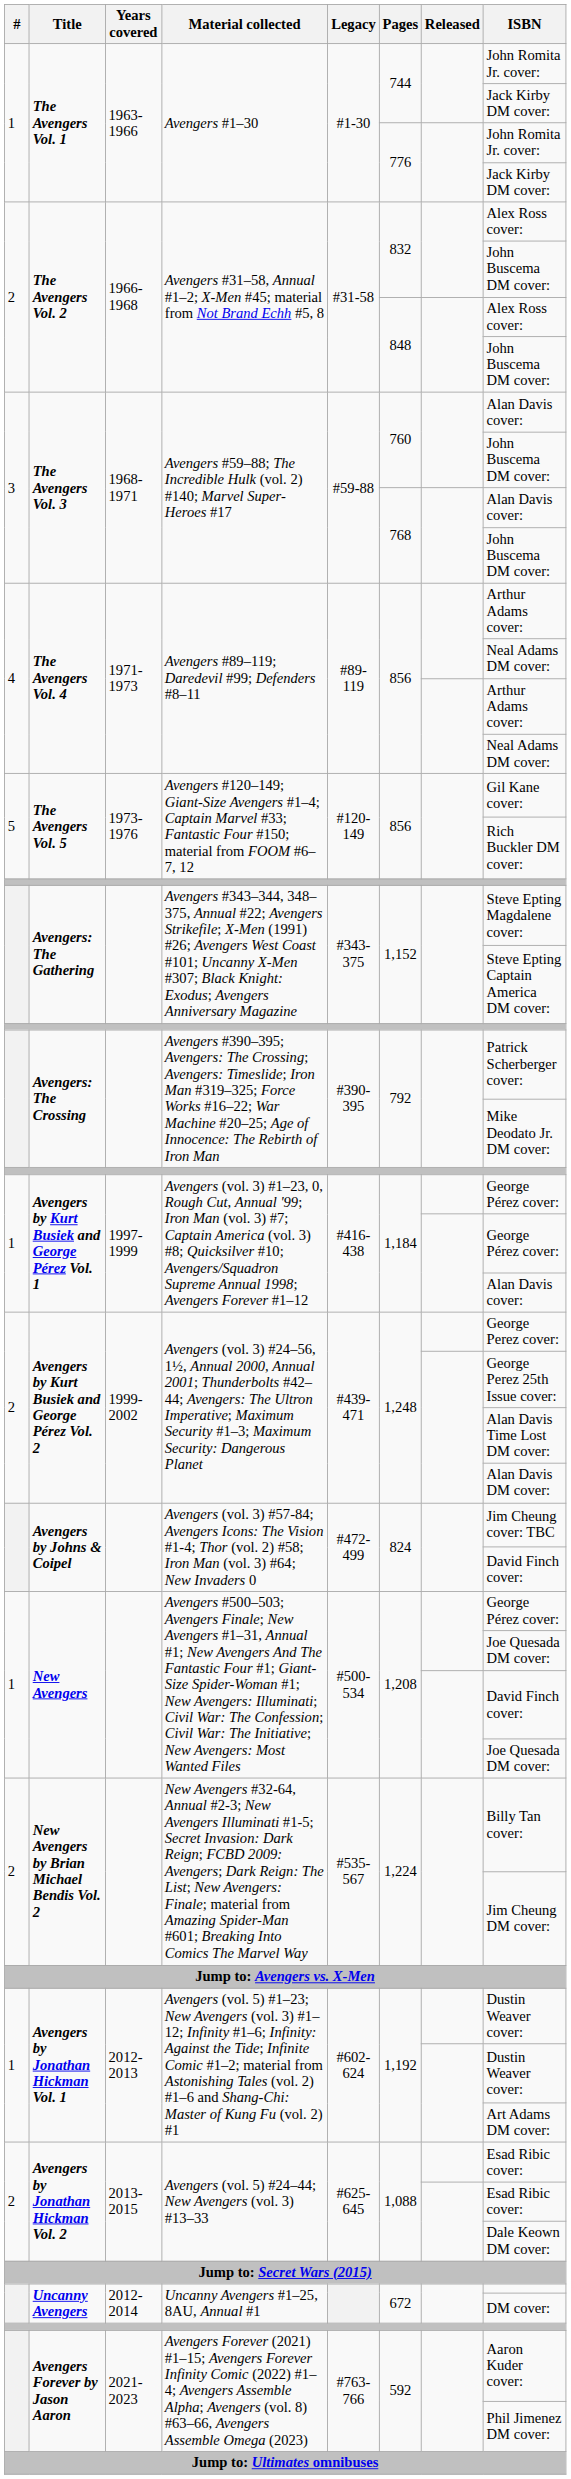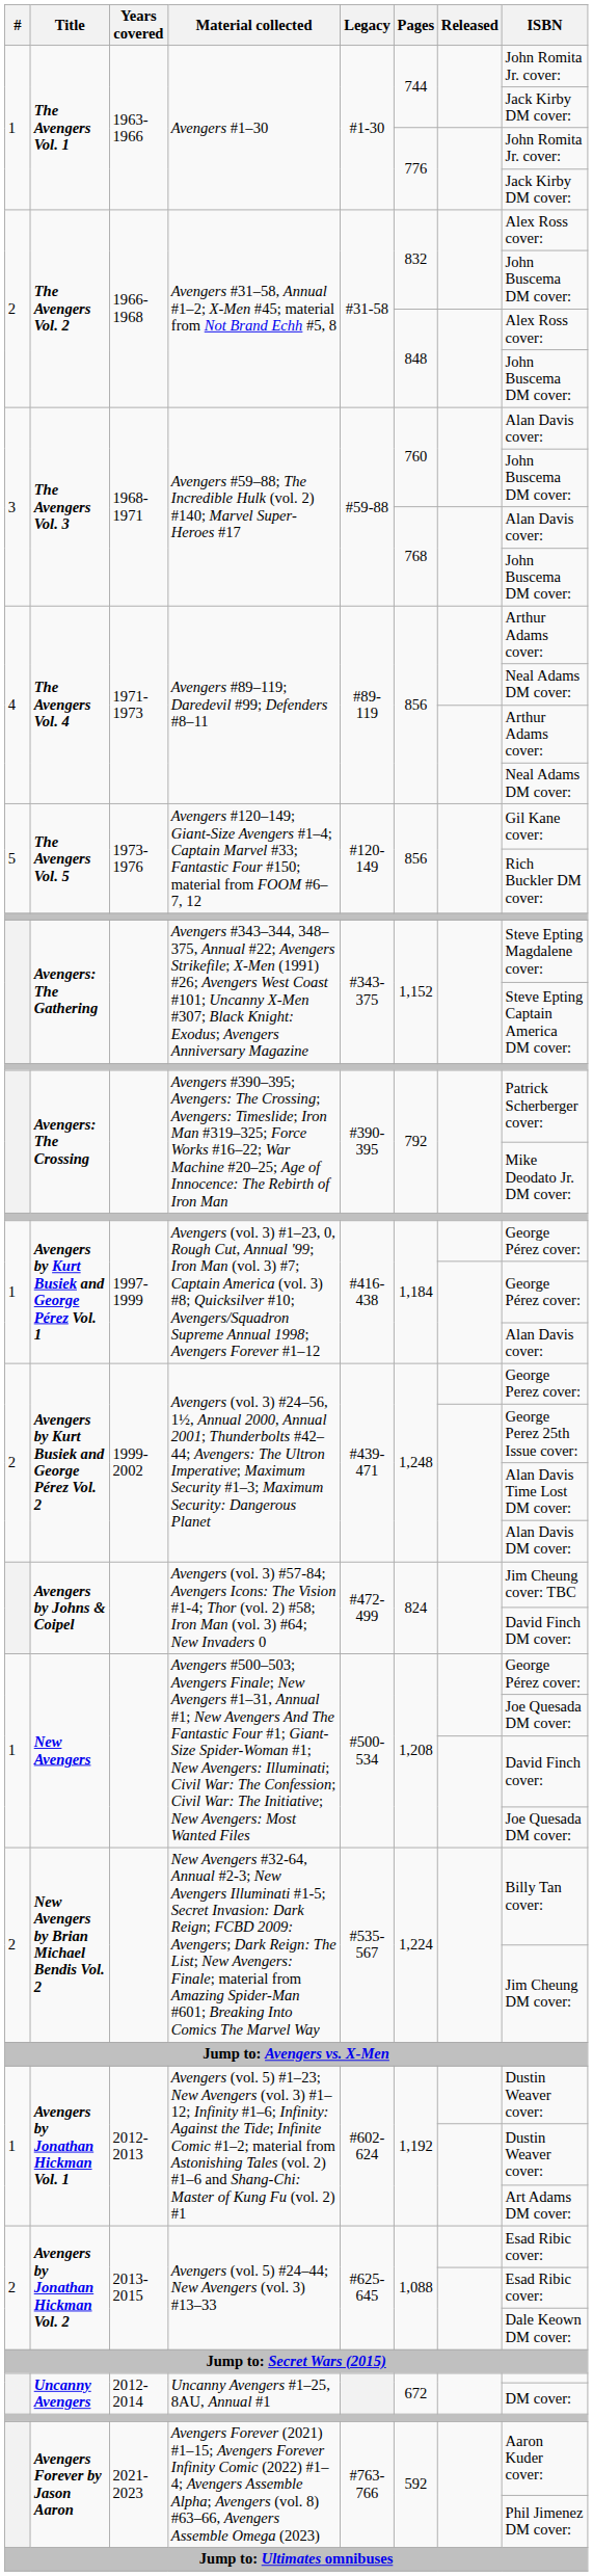row 35 | ISBN: David Finch cover: -> David Finch DM cover:
